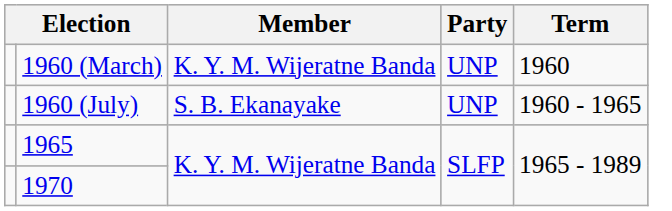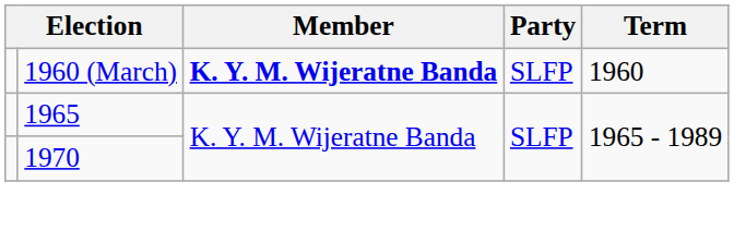1960 (March) | Member: normal -> bold
1960 (March) | Party: UNP -> SLFP
- row: 1960 (July) | S. B. Ekanayake | UNP | 1960 - 1965
